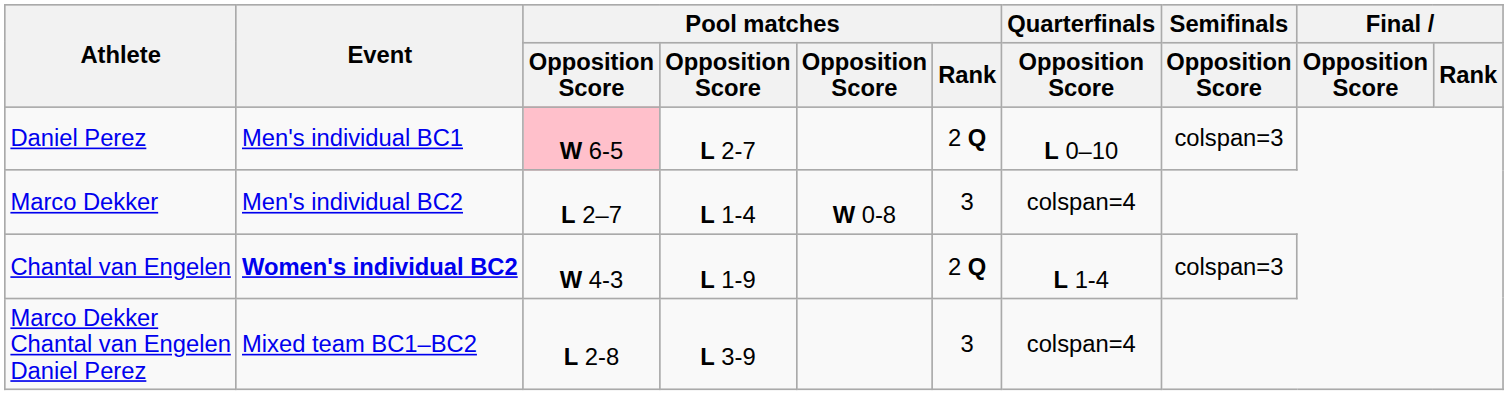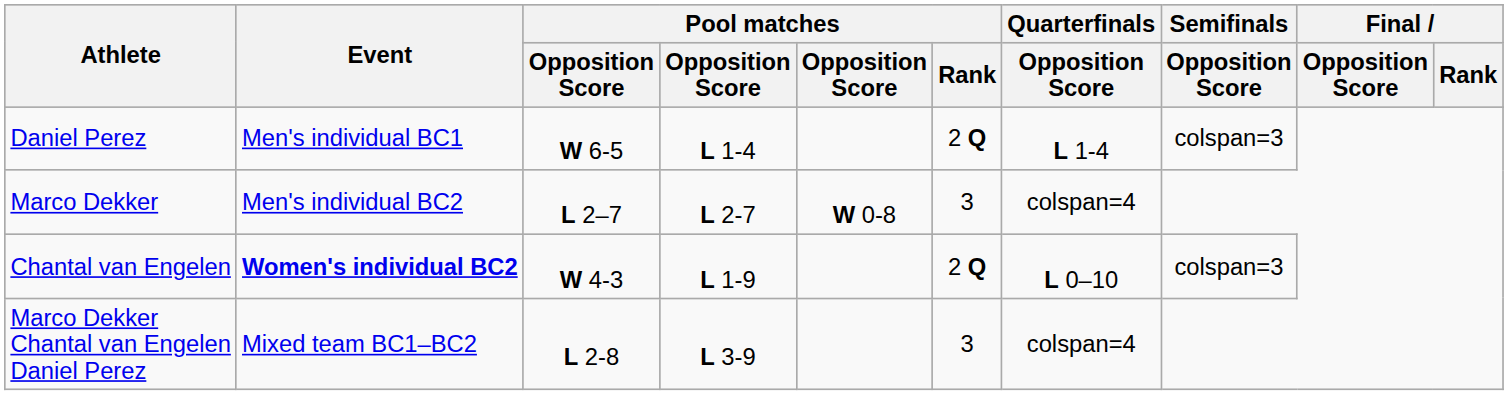Daniel Perez | column 3: pink background -> no background
Daniel Perez | column 4: L 2-7 -> L 1-4
Daniel Perez | Quarterfinals / Opposition Score: L 0–10 -> L 1-4
Marco Dekker | column 4: L 1-4 -> L 2-7
Chantal van Engelen | Quarterfinals / Opposition Score: L 1-4 -> L 0–10
